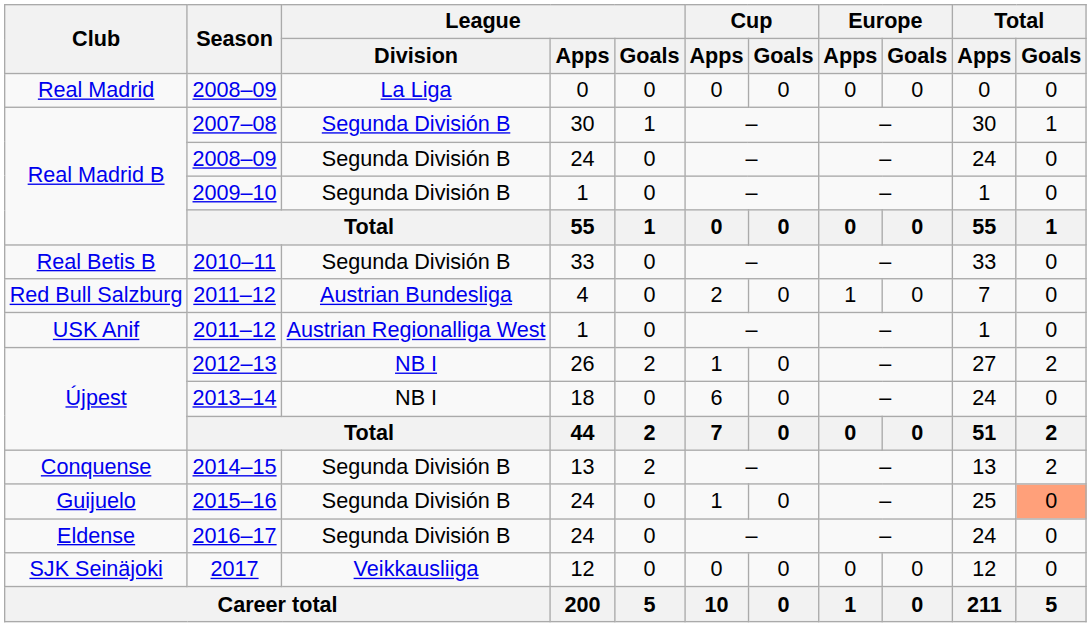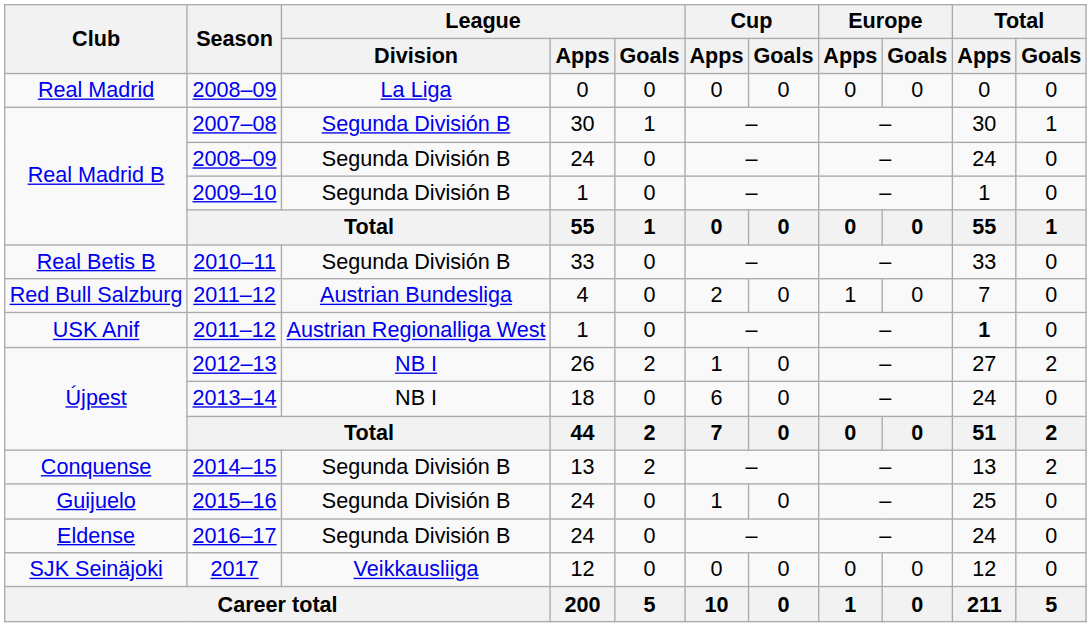USK Anif / 2011–12 | Total / Apps: normal -> bold
2015–16 | Total / Goals: lightsalmon background -> no background
